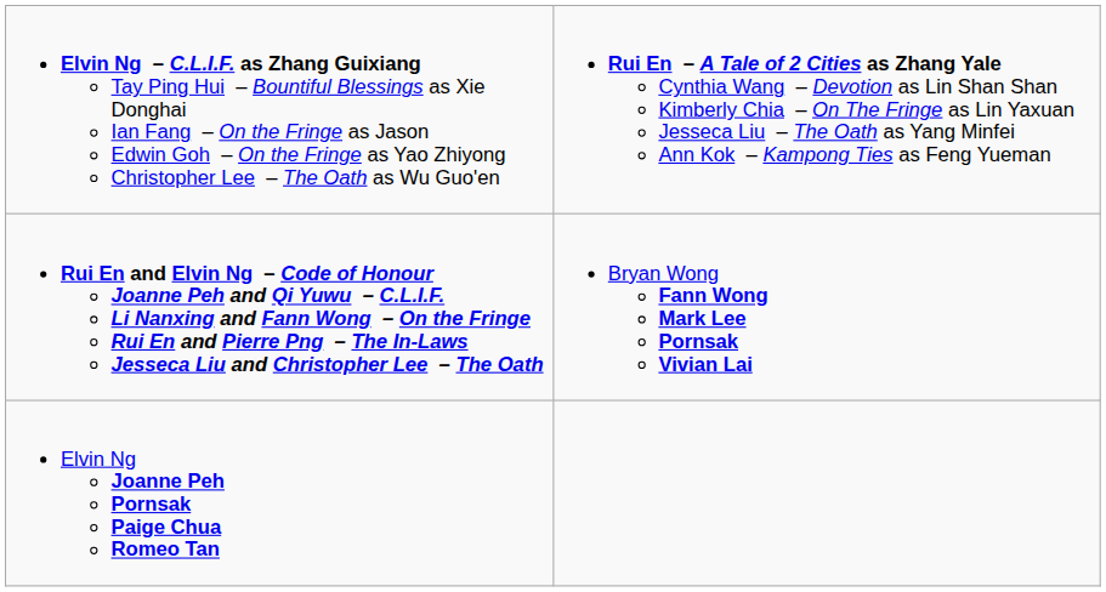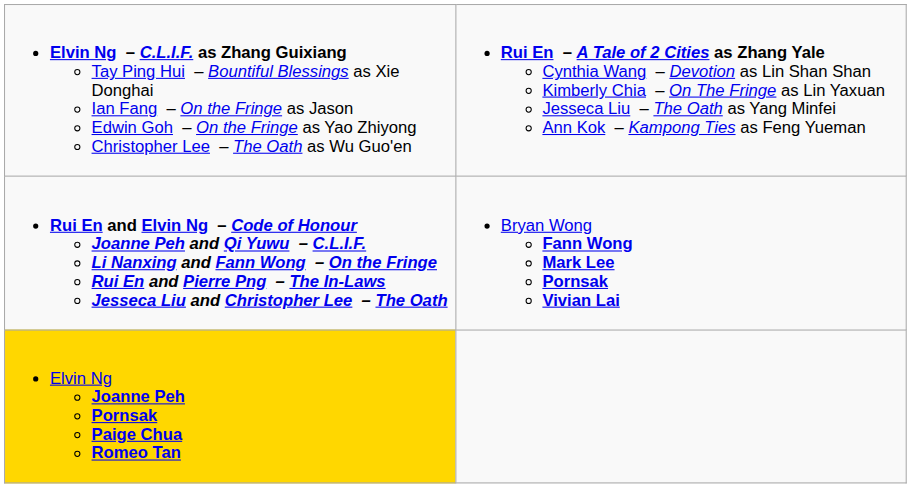Elvin Ng Joanne Peh Pornsak Paige Chua Romeo Tan | column 1: no background -> gold background
